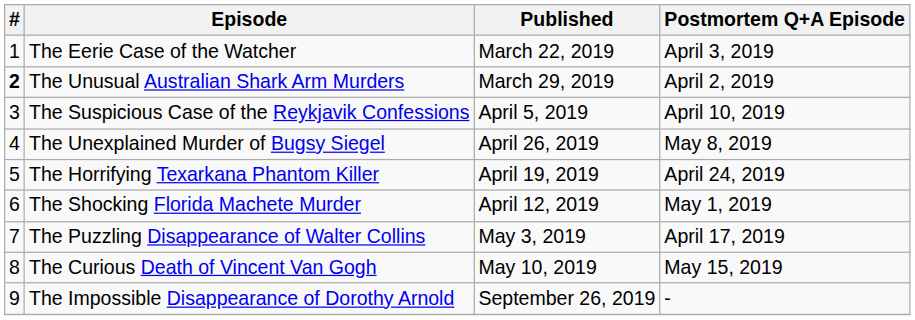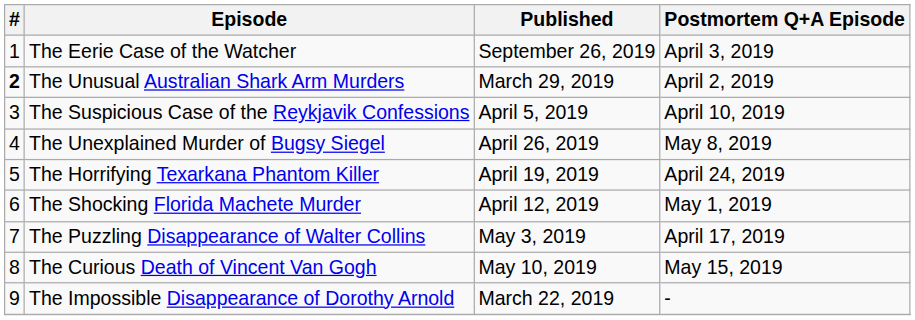The Eerie Case of the Watcher | Published: March 22, 2019 -> September 26, 2019
The Impossible Disappearance of Dorothy Arnold | Published: September 26, 2019 -> March 22, 2019
